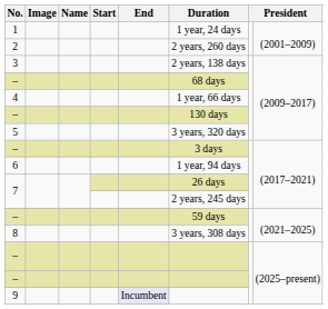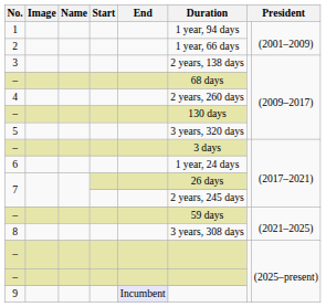1 | Duration: 1 year, 24 days -> 1 year, 94 days
2 | Duration: 2 years, 260 days -> 1 year, 66 days
4 | Duration: 1 year, 66 days -> 2 years, 260 days
6 | Duration: 1 year, 94 days -> 1 year, 24 days
